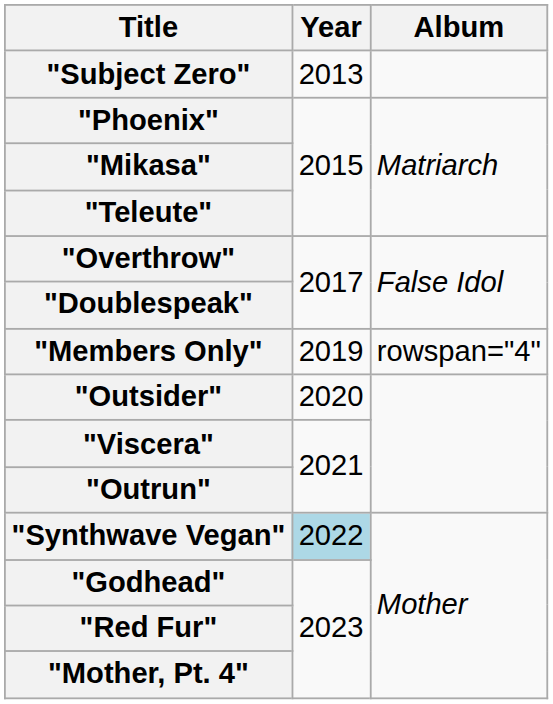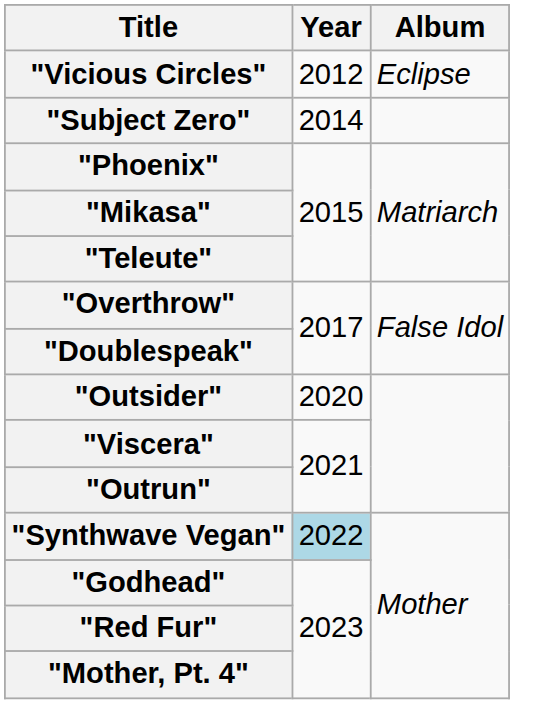+ row: "Vicious Circles" | 2012 | Eclipse
"Subject Zero" | Year: 2013 -> 2014
- row: "Members Only" | 2019 | rowspan="4"
